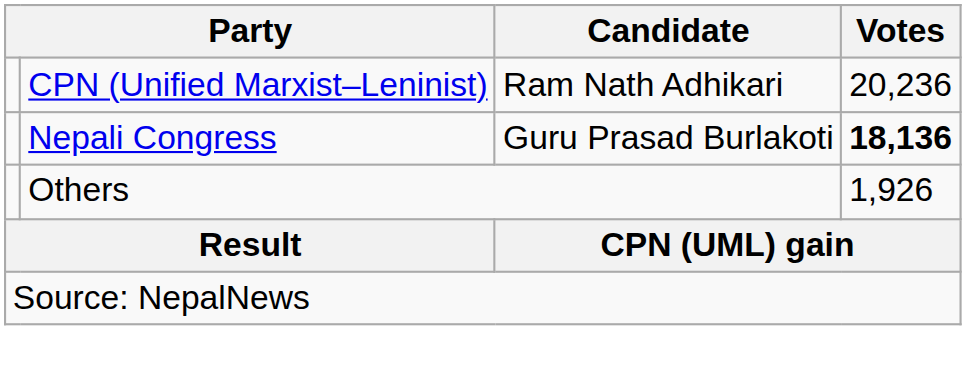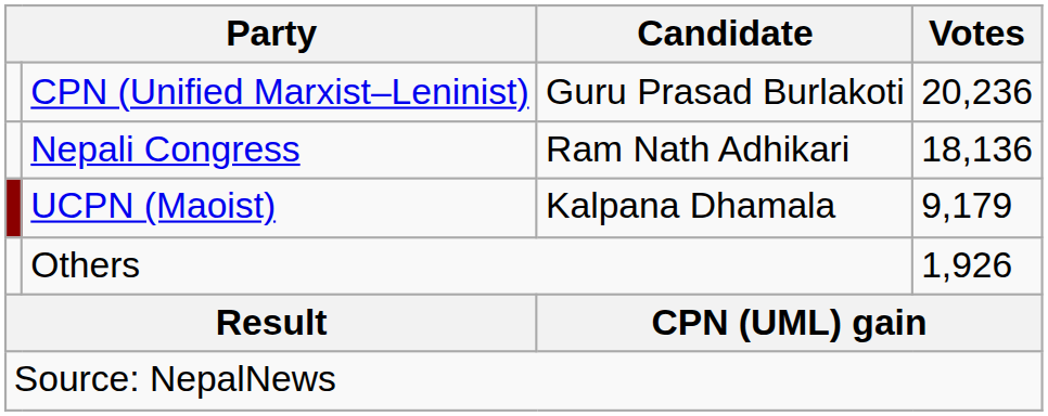CPN (Unified Marxist–Leninist) | Candidate: Ram Nath Adhikari -> Guru Prasad Burlakoti
Nepali Congress | Candidate: Guru Prasad Burlakoti -> Ram Nath Adhikari
Nepali Congress | Votes: bold -> normal
+ row: UCPN (Maoist) | Kalpana Dhamala | 9,179
